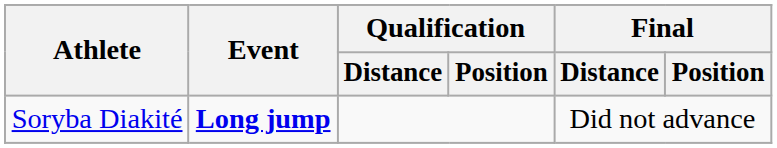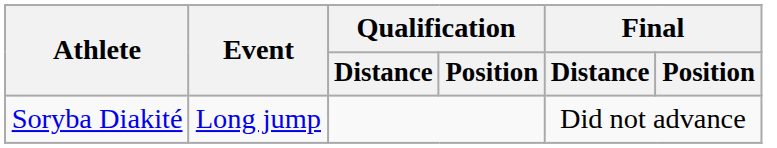Soryba Diakité | Event: bold -> normal
